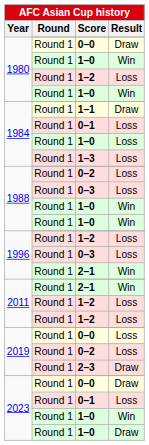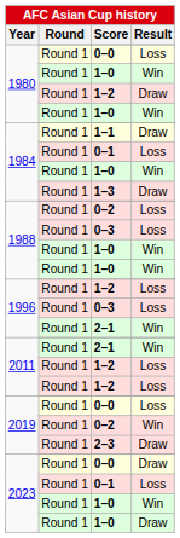1980 / 0–0 | Result: Draw -> Loss
1980 / 1–2 | Result: Loss -> Draw
1984 / 1–0 | Result: Loss -> Win
1–3 | Result: Loss -> Draw
2019 / 0–2 | Result: Loss -> Win
